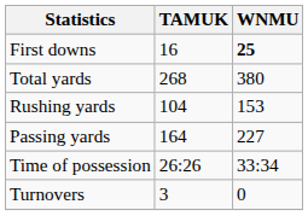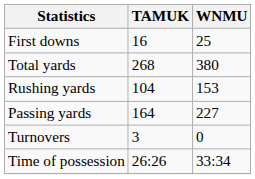First downs | WNMU: bold -> normal
rows swapped: Turnovers <-> Time of possession
